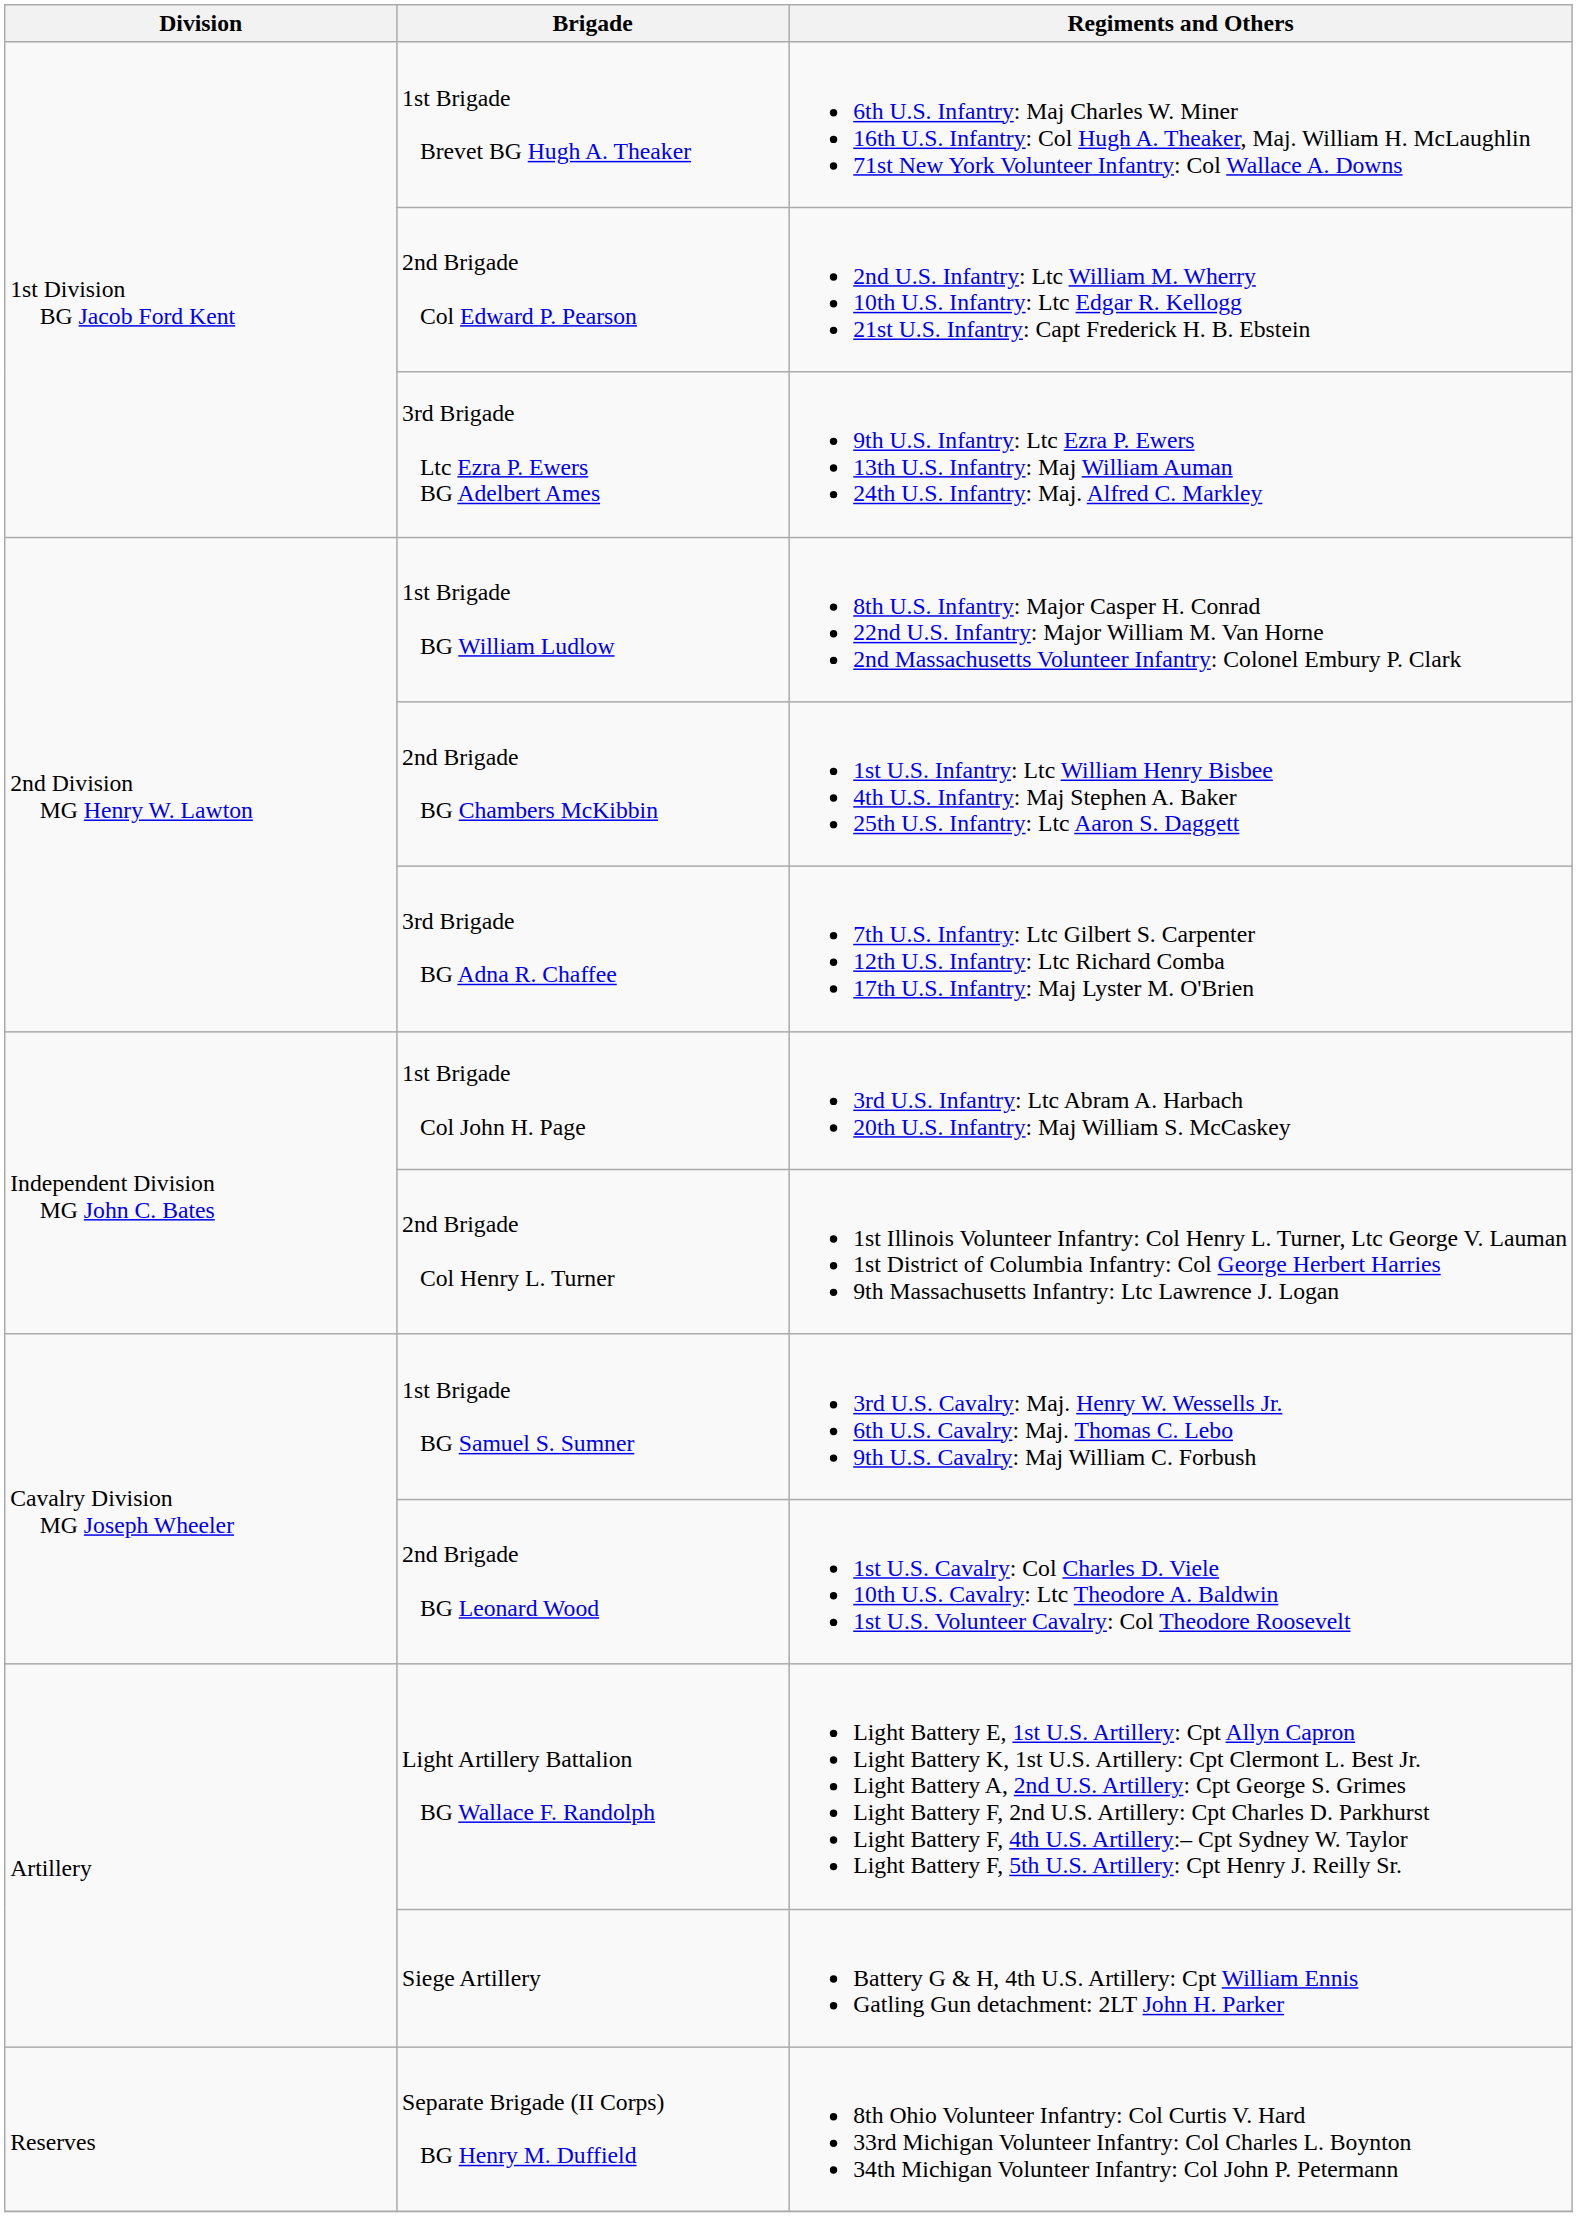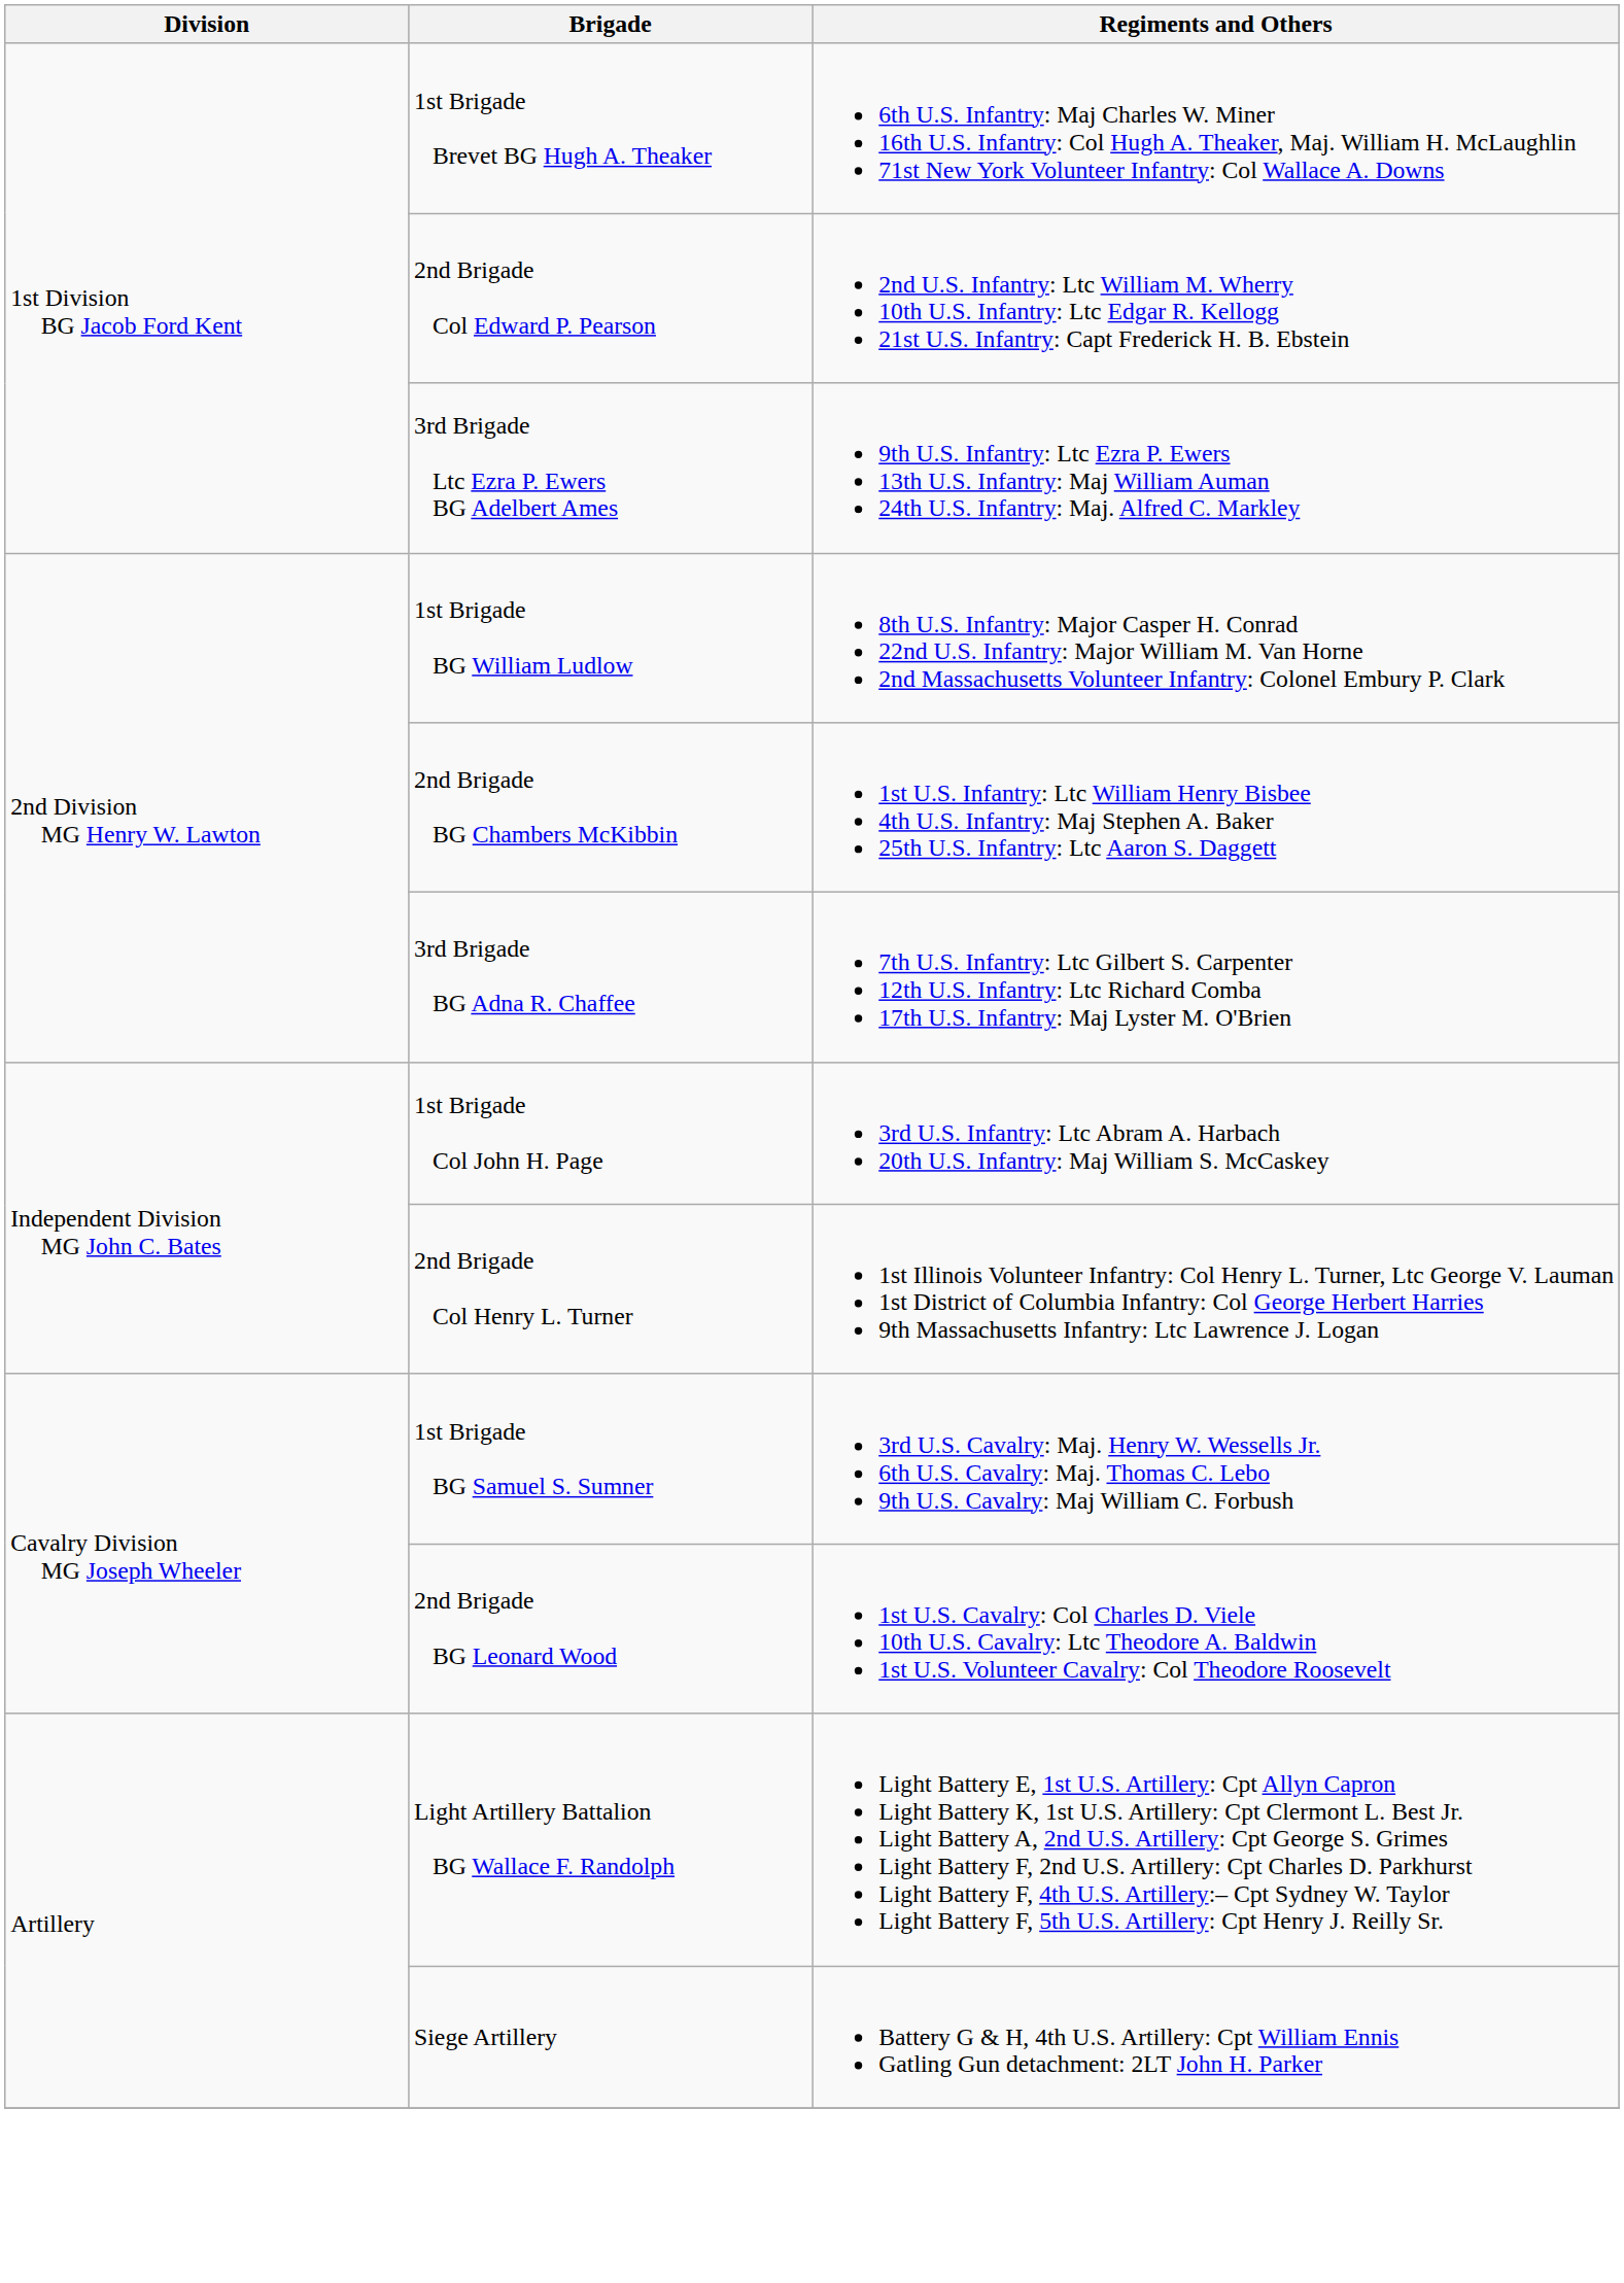- row: Reserves | Separate Brigade (II Corps) BG Henry M. Duffield | 8th Ohio Volunteer Infantry: Col Curtis V. Hard 33rd Michigan Volunteer Infantry: Col Charles L. Boynton 34th Michigan Volunteer Infantry: Col John P. Petermann
